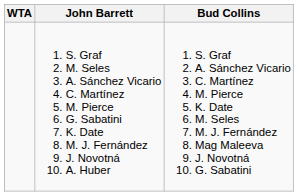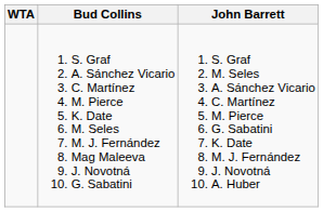columns swapped: Bud Collins <-> John Barrett
